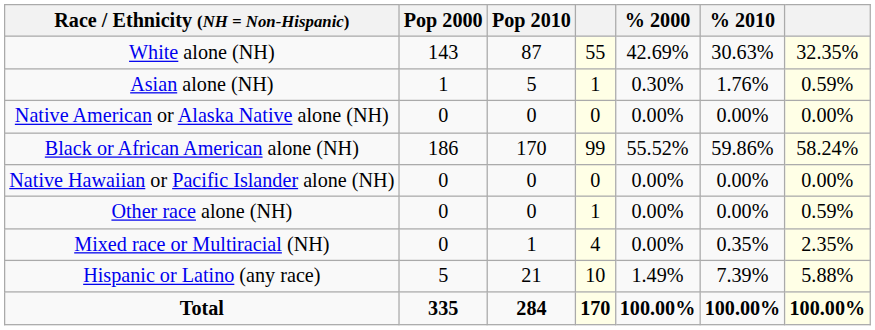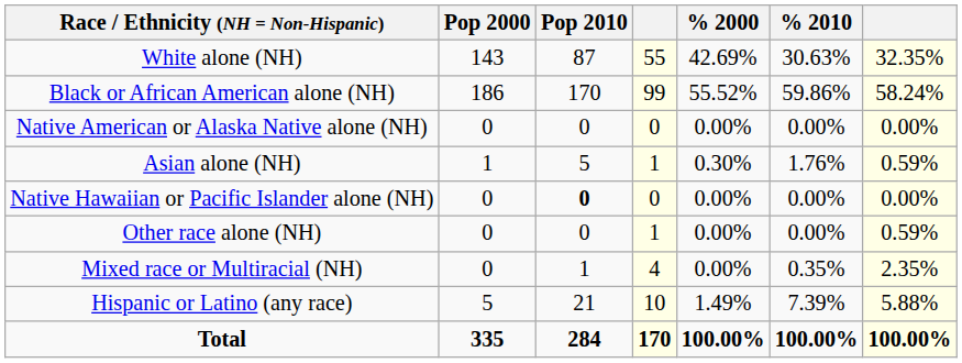rows swapped: Black or African American alone (NH) <-> Asian alone (NH)
Native Hawaiian or Pacific Islander alone (NH) | Pop 2010: normal -> bold
